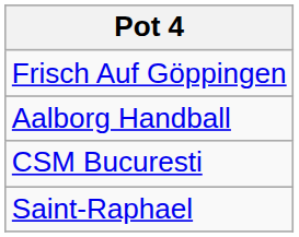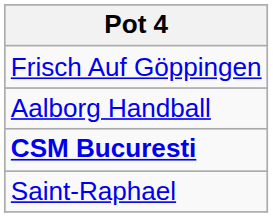row 4 | column 1: normal -> bold
